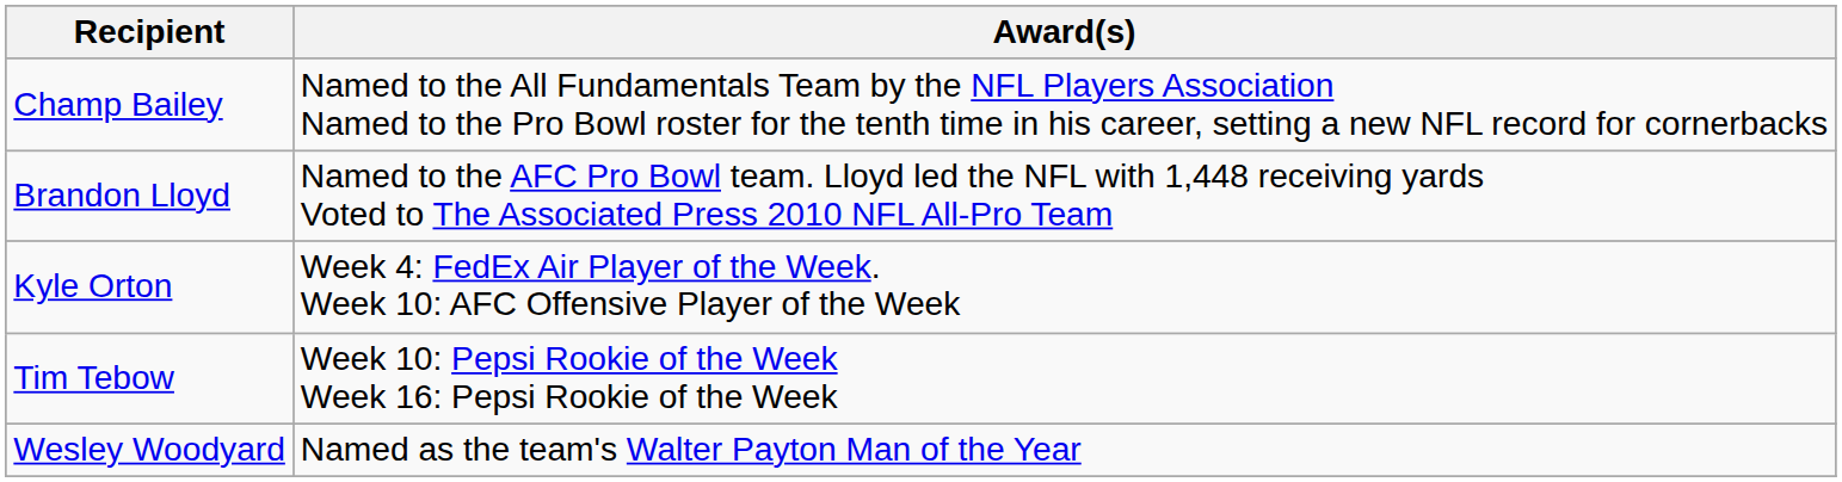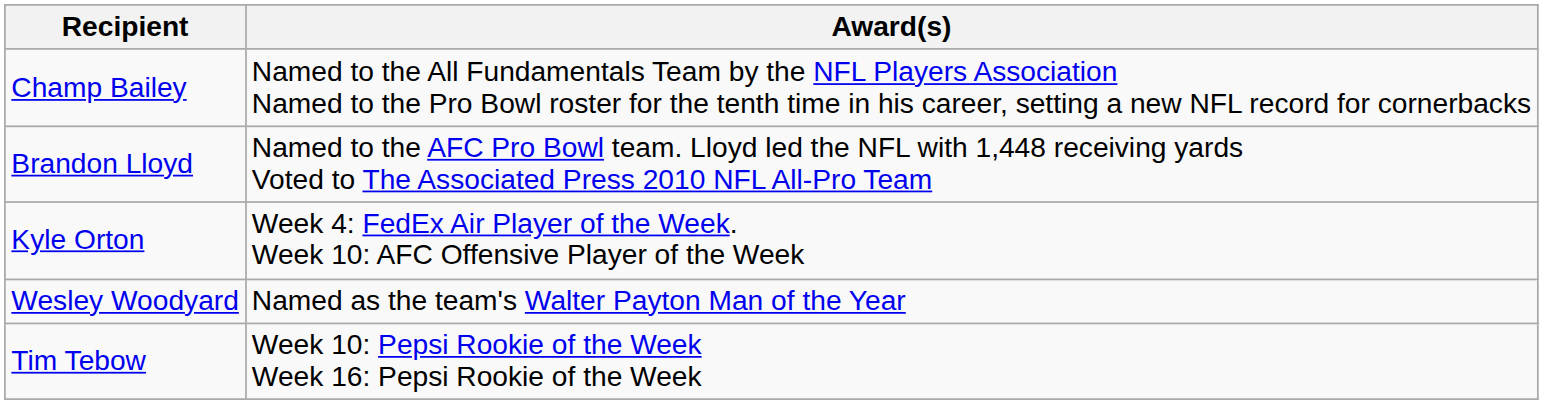rows swapped: Tim Tebow <-> Wesley Woodyard
